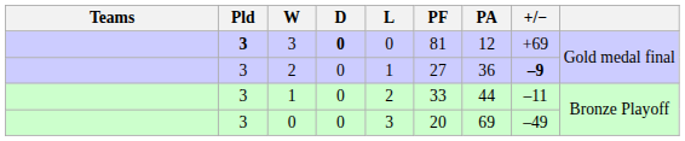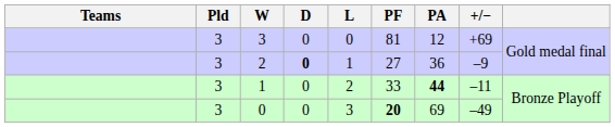row 2 | Pld: bold -> normal
row 2 | D: bold -> normal
row 3 | D: normal -> bold
row 3 | +/−: bold -> normal
row 4 | PA: normal -> bold
row 5 | PF: normal -> bold
